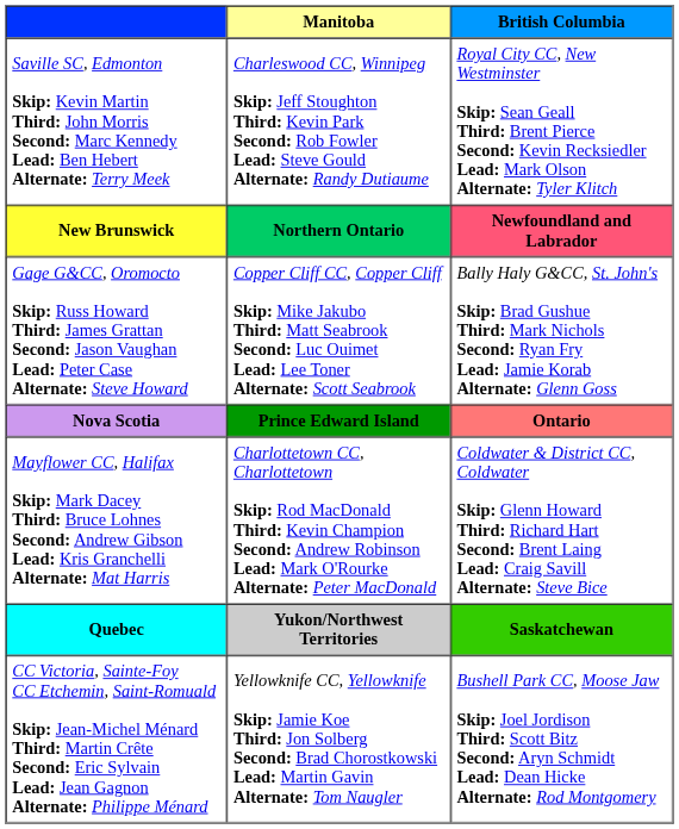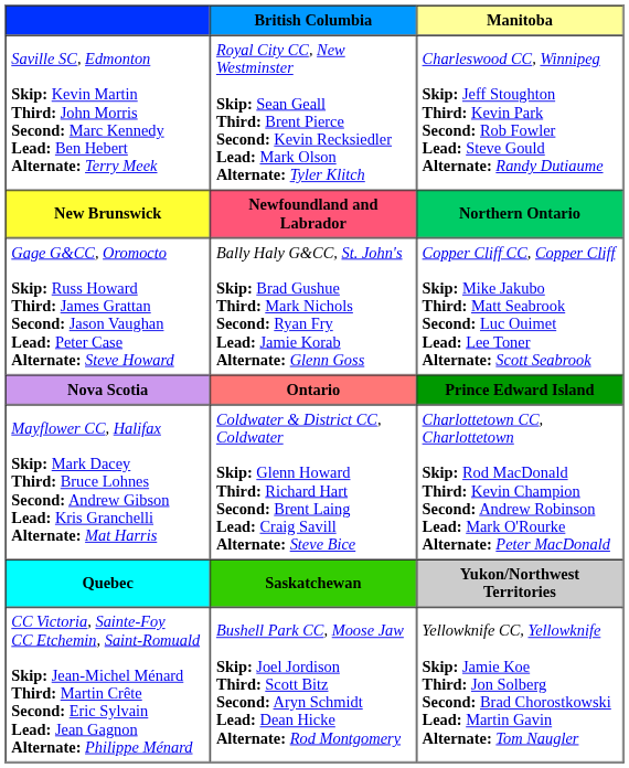columns swapped: British Columbia <-> Manitoba
